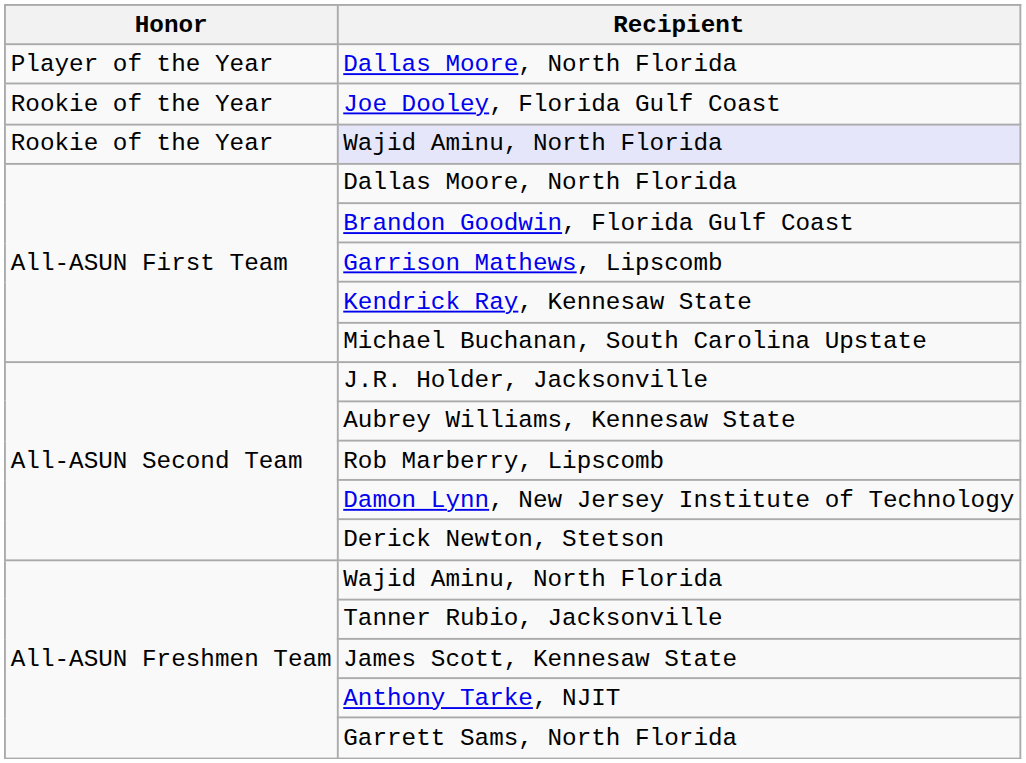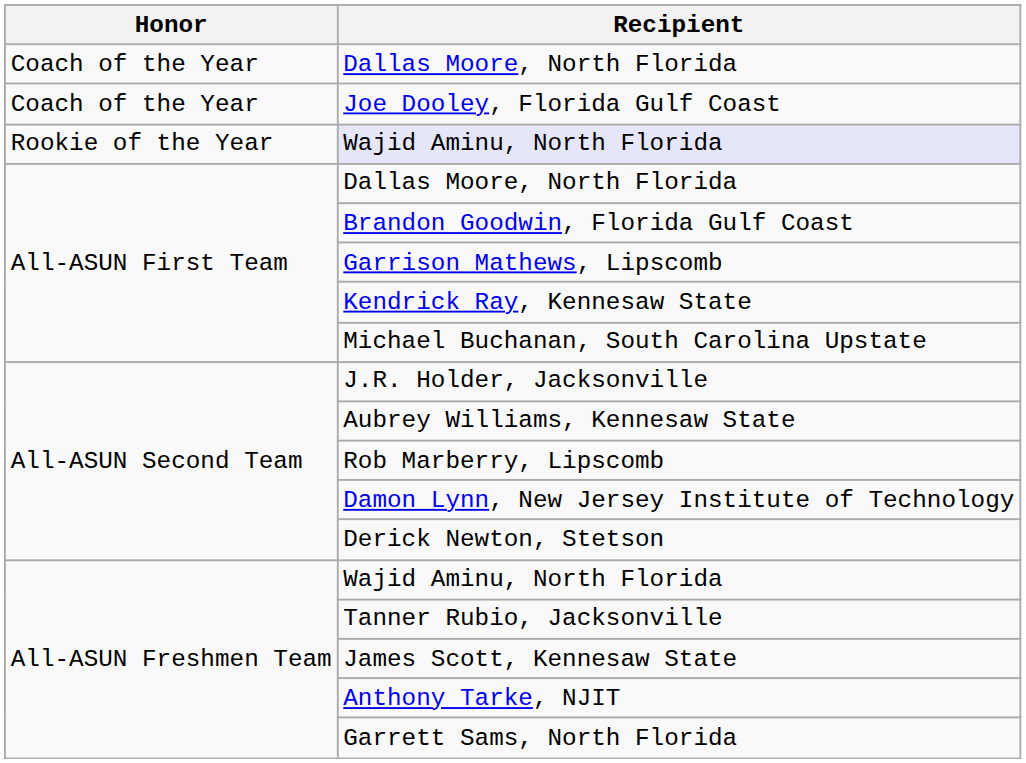row 2 | Honor: Player of the Year -> Coach of the Year
row 3 | Honor: Rookie of the Year -> Coach of the Year
